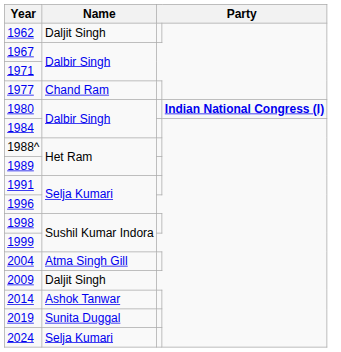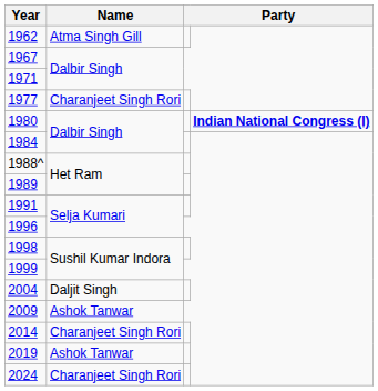1962 | Name: Daljit Singh -> Atma Singh Gill
1977 | Name: Chand Ram -> Charanjeet Singh Rori
2004 | Name: Atma Singh Gill -> Daljit Singh
2009 | Name: Daljit Singh -> Ashok Tanwar
2014 | Name: Ashok Tanwar -> Charanjeet Singh Rori
2019 | Name: Sunita Duggal -> Ashok Tanwar
2024 | Name: Selja Kumari -> Charanjeet Singh Rori
